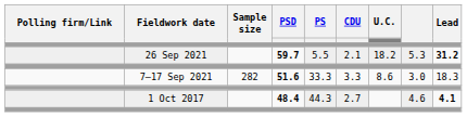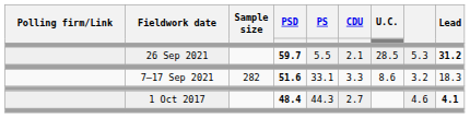26 Sep 2021 | U.C.: 18.2 -> 28.5
7–17 Sep 2021 | PS: 33.3 -> 33.1
7–17 Sep 2021 | column 8: 3.0 -> 3.2
